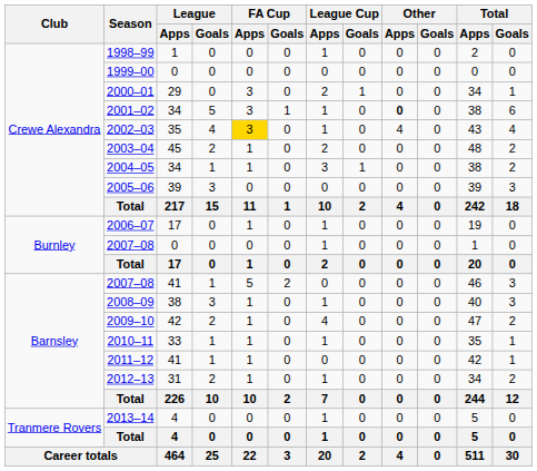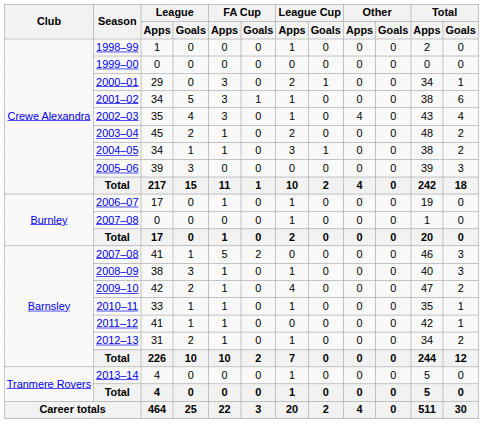2001–02 | Other / Apps: bold -> normal
2002–03 | FA Cup / Apps: gold background -> no background
